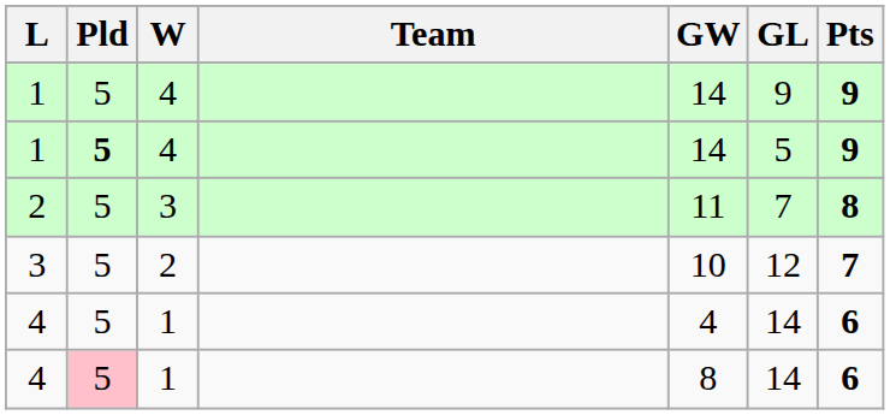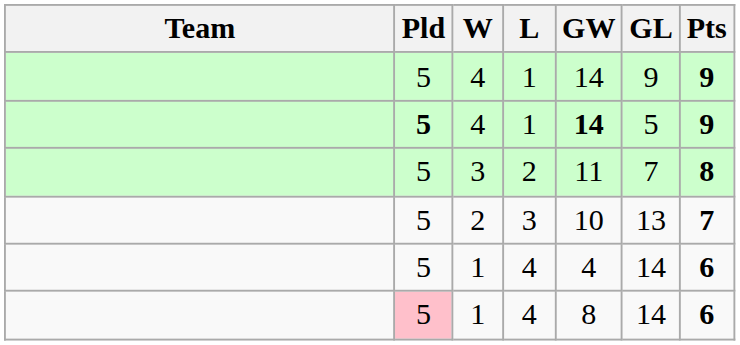columns swapped: Team <-> L
row 3 | GW: normal -> bold
row 5 | GL: 12 -> 13
